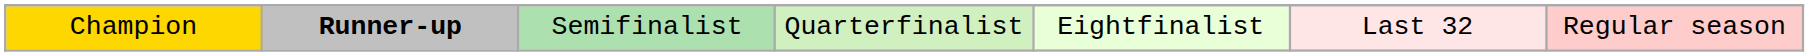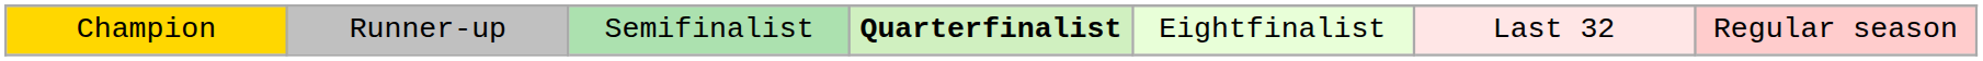Champion | column 2: bold -> normal
Champion | column 4: normal -> bold
